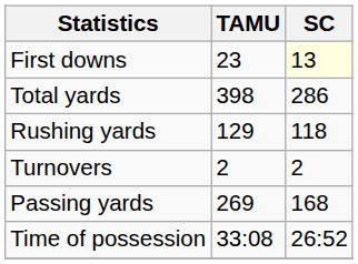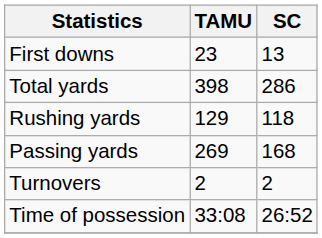First downs | SC: lightyellow background -> no background
rows swapped: Passing yards <-> Turnovers
